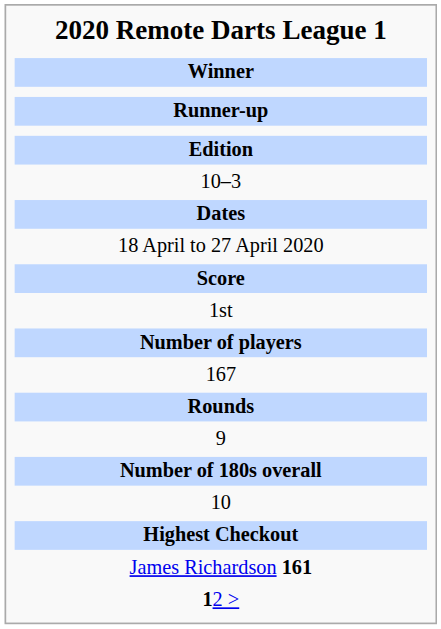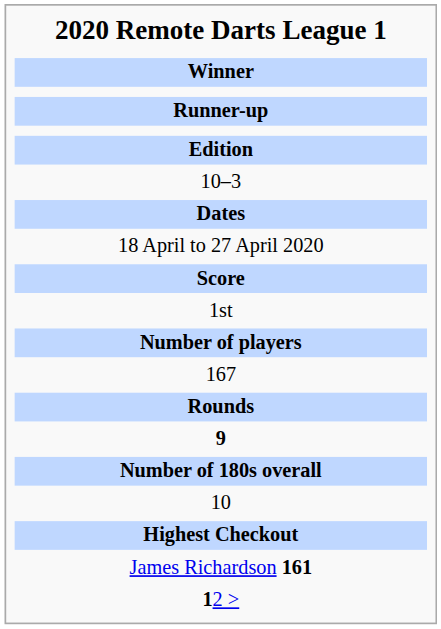row 13 | column 1: normal -> bold
